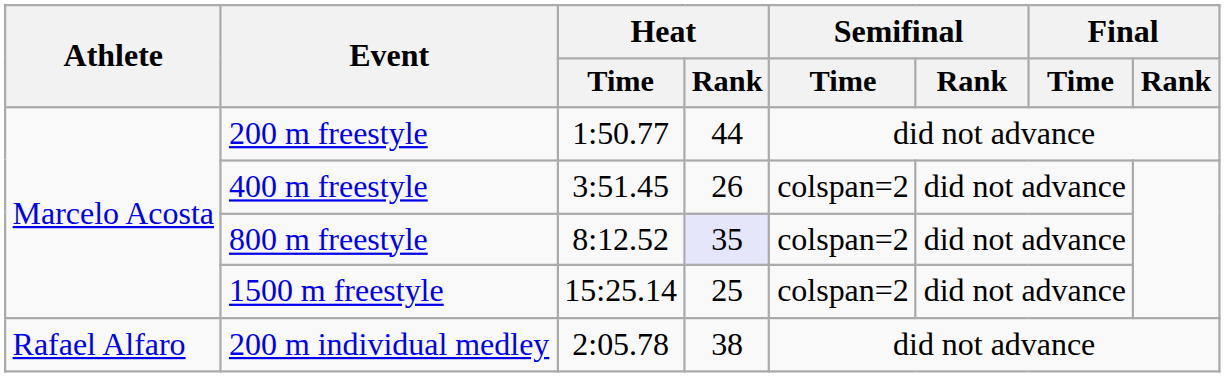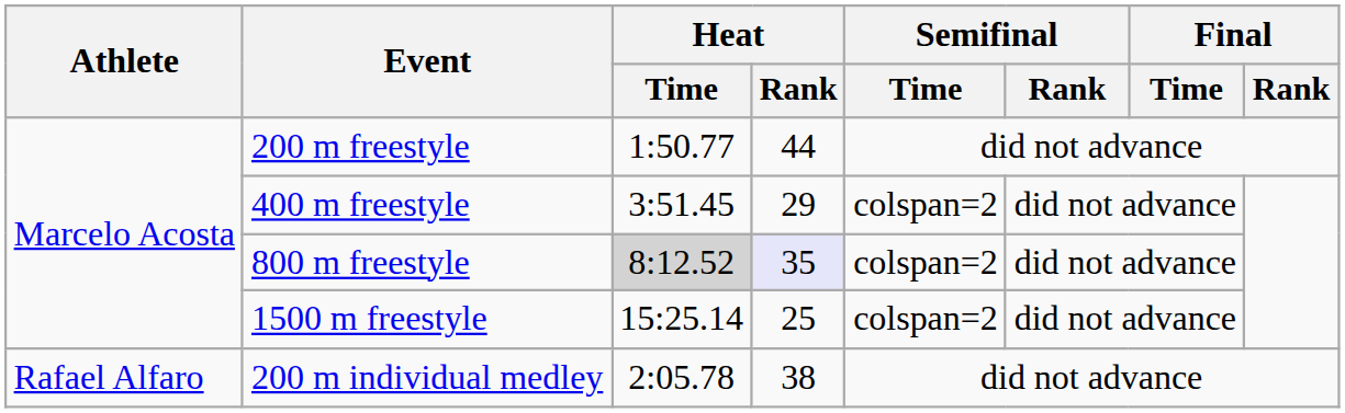400 m freestyle | Heat / Rank: 26 -> 29
800 m freestyle | Heat / Time: no background -> lightgrey background
